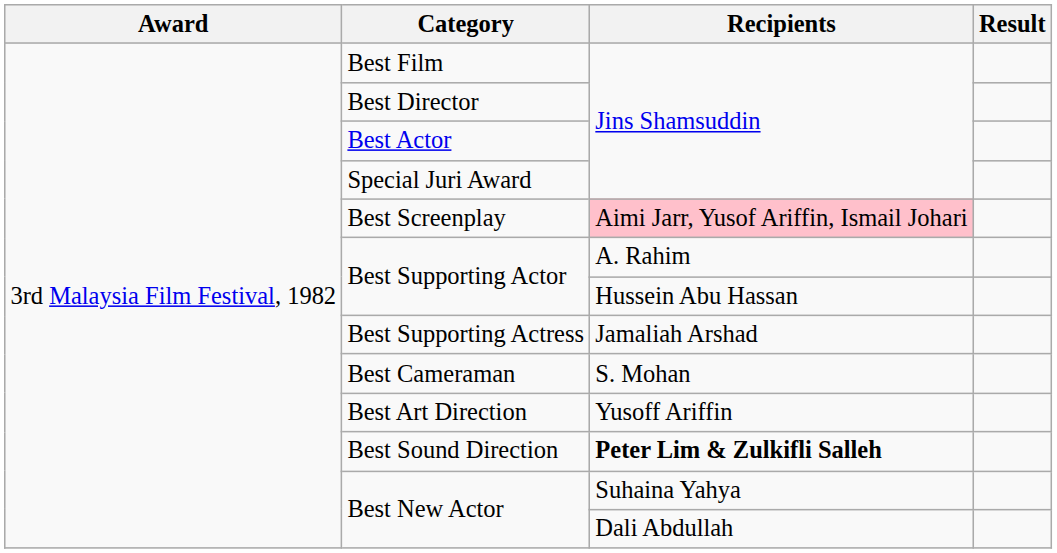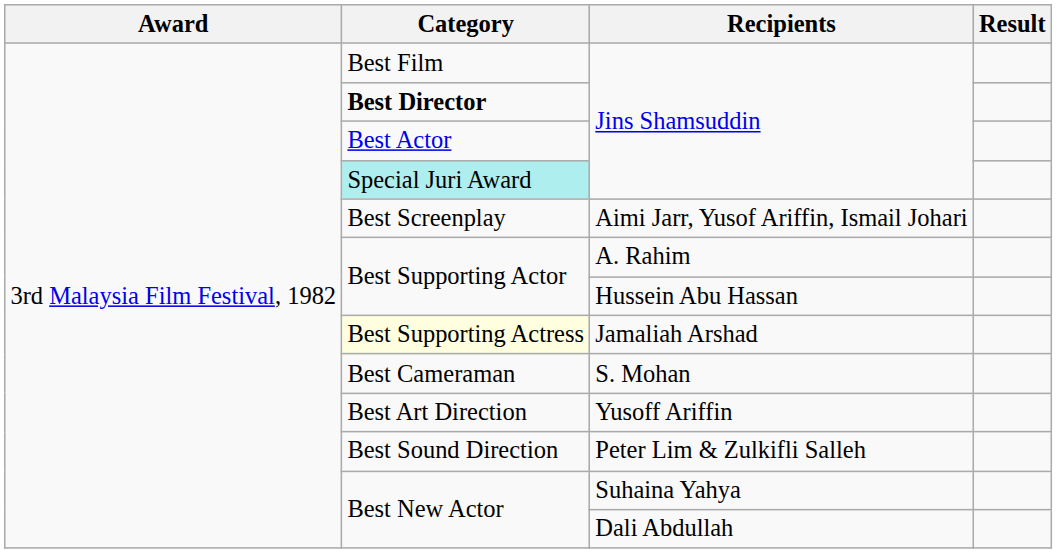Best Director | Category: normal -> bold
Special Juri Award | Category: no background -> paleturquoise background
Best Screenplay | Recipients: pink background -> no background
Best Supporting Actress | Category: no background -> lightyellow background
Best Sound Direction | Recipients: bold -> normal
